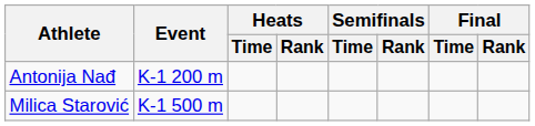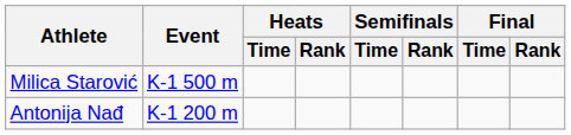rows swapped: Antonija Nađ <-> Milica Starović
